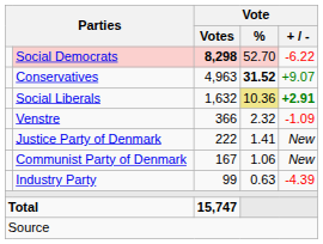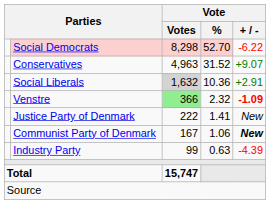Social Democrats | Vote / Votes: bold -> normal
Conservatives | Vote / %: bold -> normal
Social Liberals | Vote / Votes: no background -> lightgrey background
Social Liberals | Vote / %: khaki background -> no background
Social Liberals | Vote / + / -: bold -> normal
Venstre | Vote / Votes: no background -> lightgreen background
Venstre | Vote / + / -: normal -> bold
Communist Party of Denmark | Vote / + / -: normal -> bold
